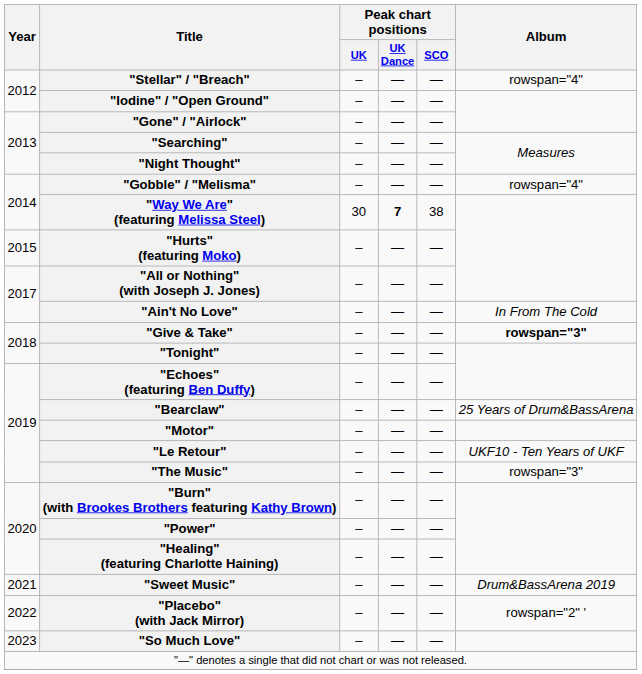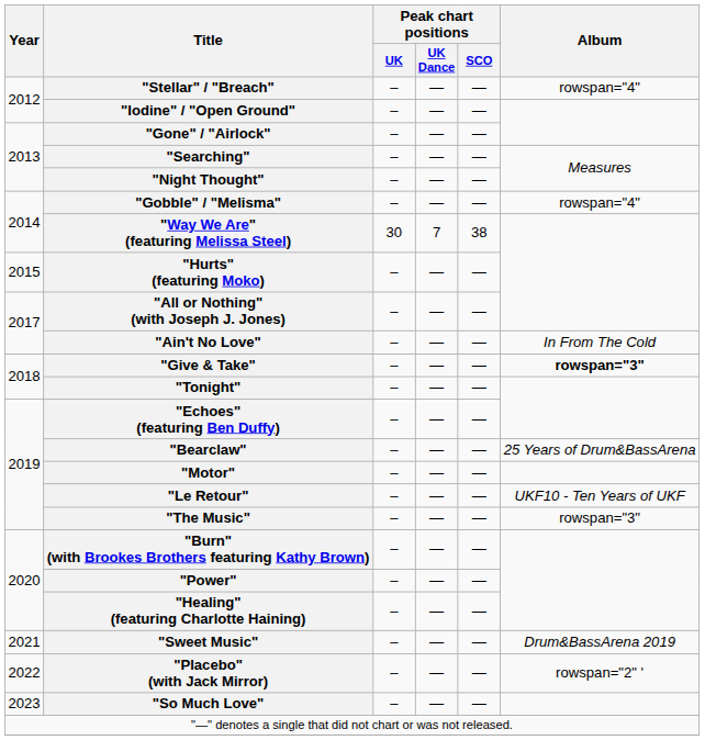"Way We Are" (featuring Melissa Steel) | Peak chart positions / UK Dance: bold -> normal
